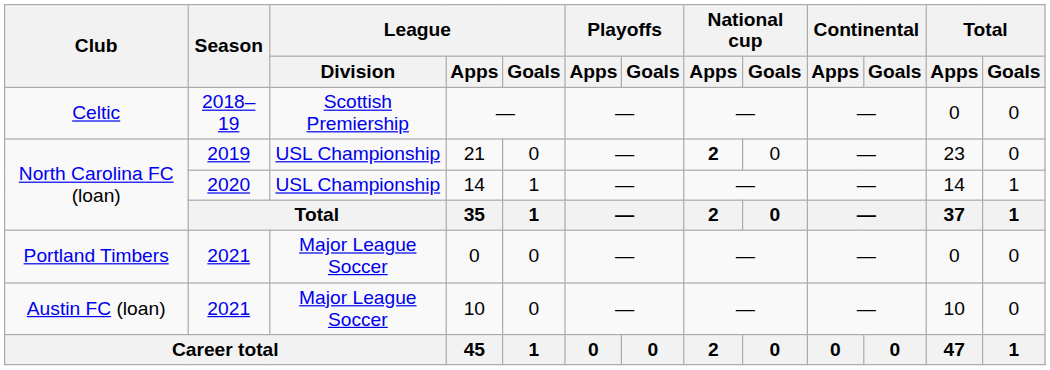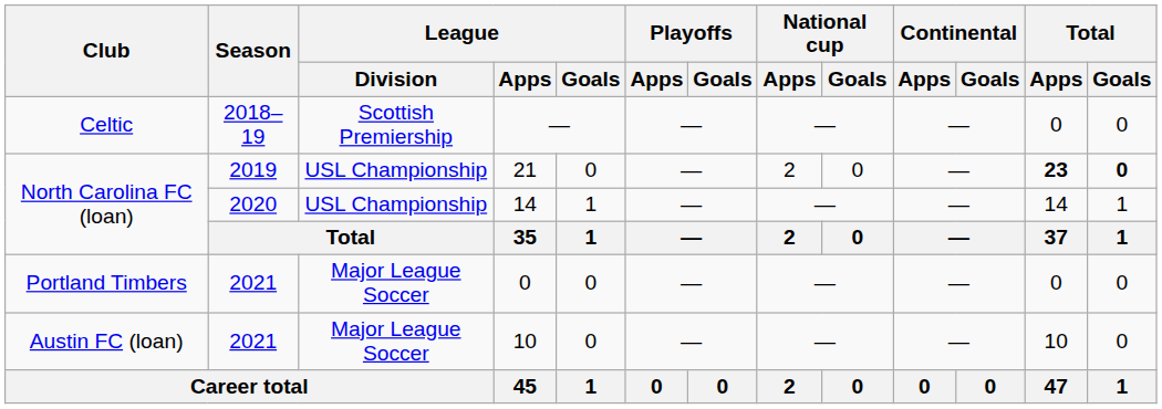21 | National cup / Apps: bold -> normal
21 | Total / Apps: normal -> bold
21 | Total / Goals: normal -> bold
